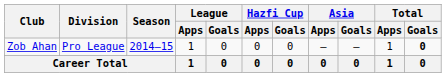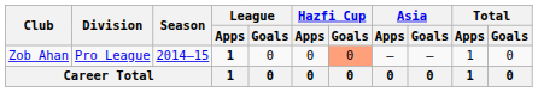Zob Ahan | League / Apps: normal -> bold
Zob Ahan | Hazfi Cup / Goals: no background -> lightsalmon background
Zob Ahan | Total / Goals: bold -> normal
